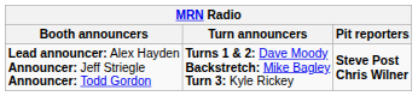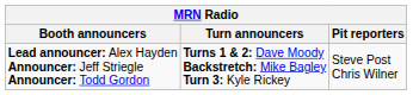row 3 | Pit reporters: bold -> normal
